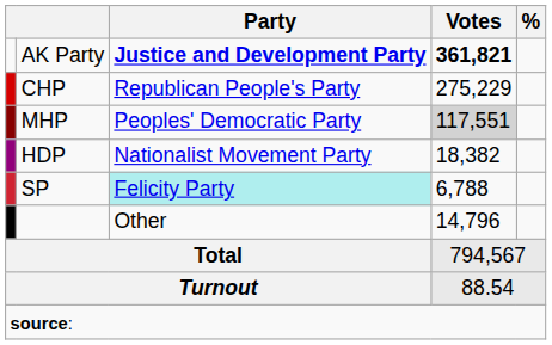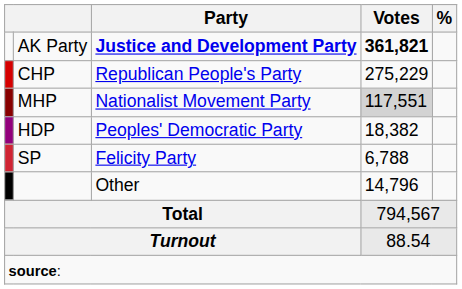MHP | Party: Peoples' Democratic Party -> Nationalist Movement Party
HDP | Party: Nationalist Movement Party -> Peoples' Democratic Party
SP | Party: paleturquoise background -> no background
